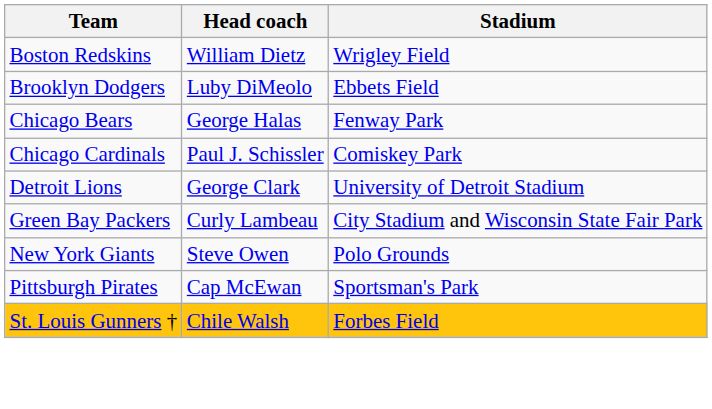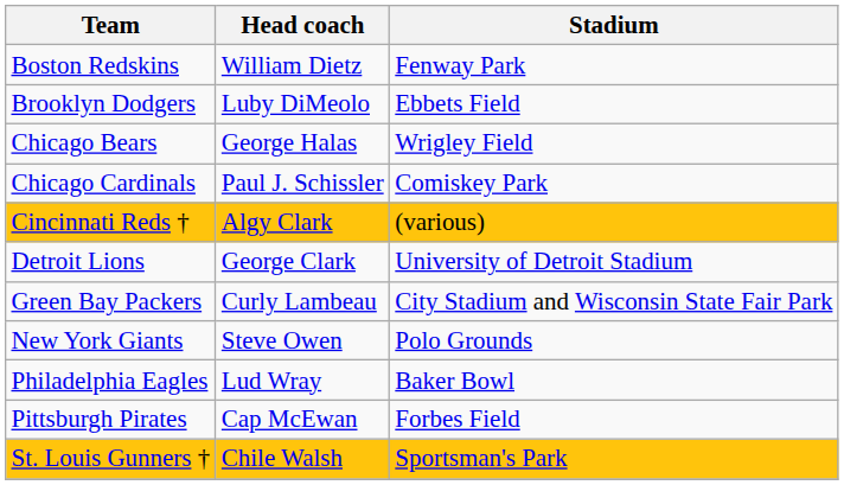Boston Redskins | Stadium: Wrigley Field -> Fenway Park
Chicago Bears | Stadium: Fenway Park -> Wrigley Field
+ row: Cincinnati Reds † | Algy Clark | (various)
+ row: Philadelphia Eagles | Lud Wray | Baker Bowl
Pittsburgh Pirates | Stadium: Sportsman's Park -> Forbes Field
St. Louis Gunners † | Stadium: Forbes Field -> Sportsman's Park
